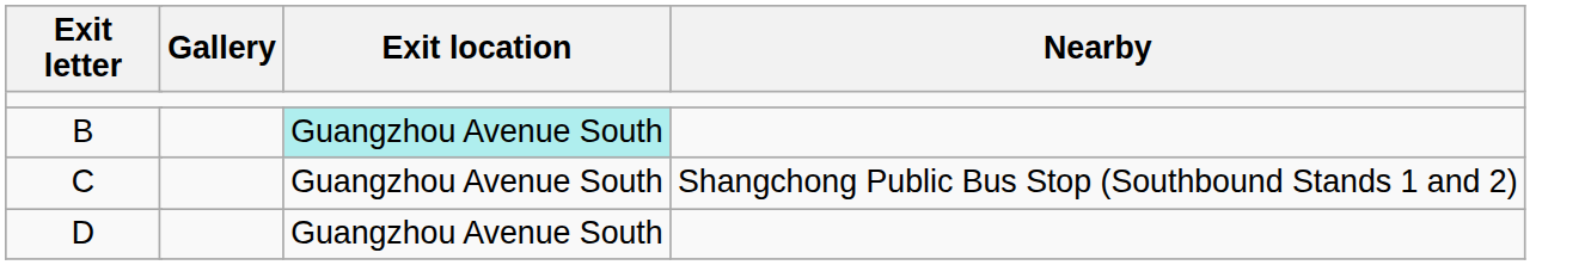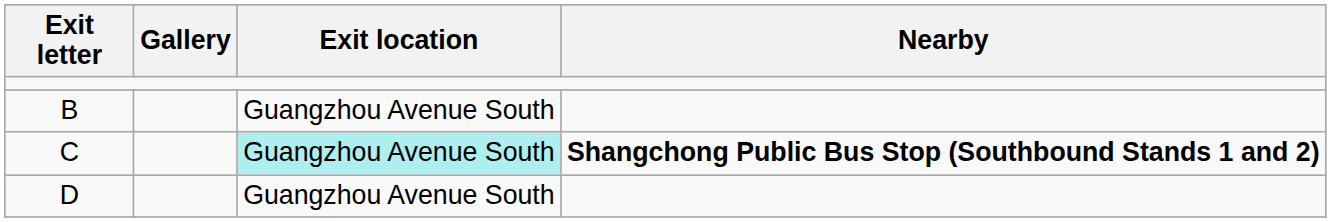B | Exit location: paleturquoise background -> no background
C | Exit location: no background -> paleturquoise background
C | Nearby: normal -> bold
